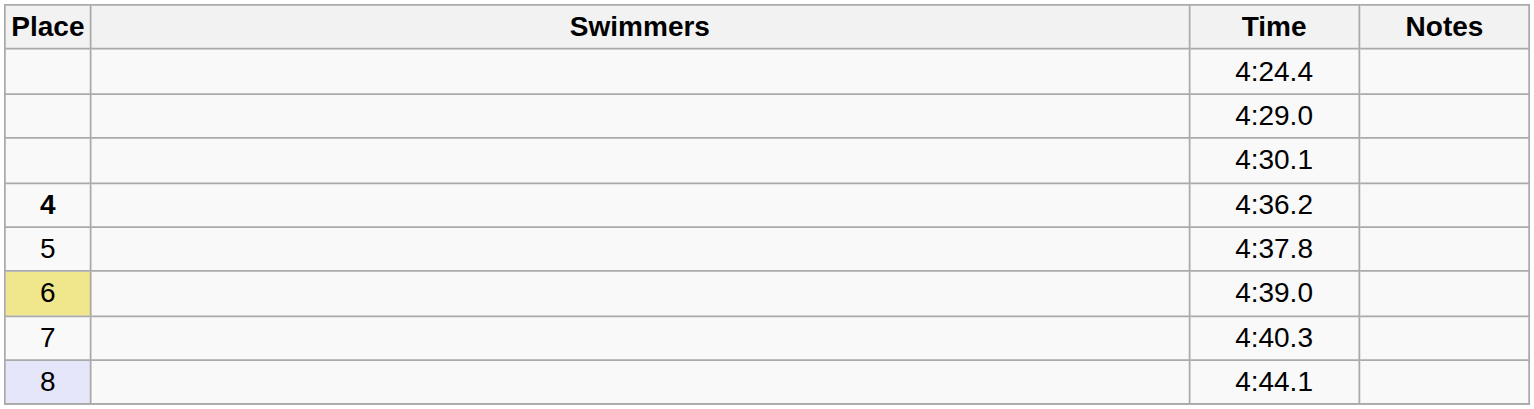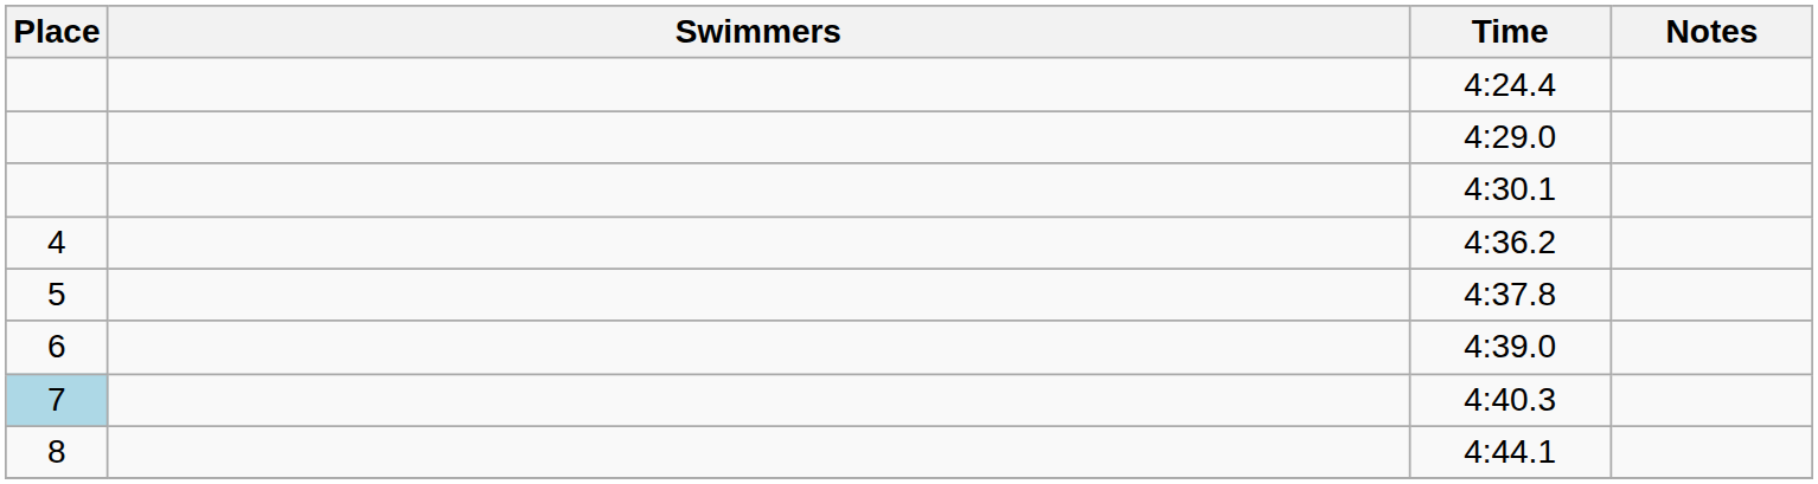4:36.2 | Place: bold -> normal
4:39.0 | Place: khaki background -> no background
4:40.3 | Place: no background -> lightblue background
4:44.1 | Place: lavender background -> no background
